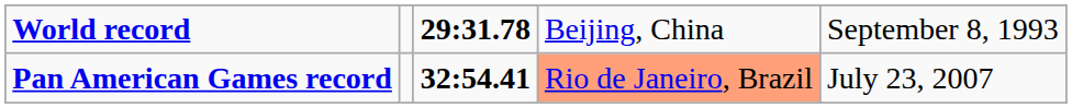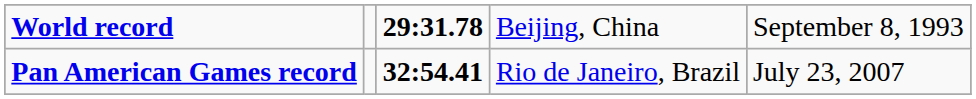Pan American Games record | column 4: lightsalmon background -> no background
